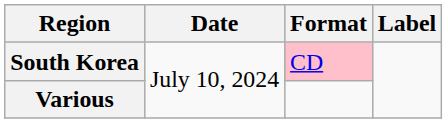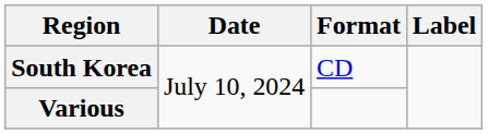South Korea | Format: pink background -> no background
